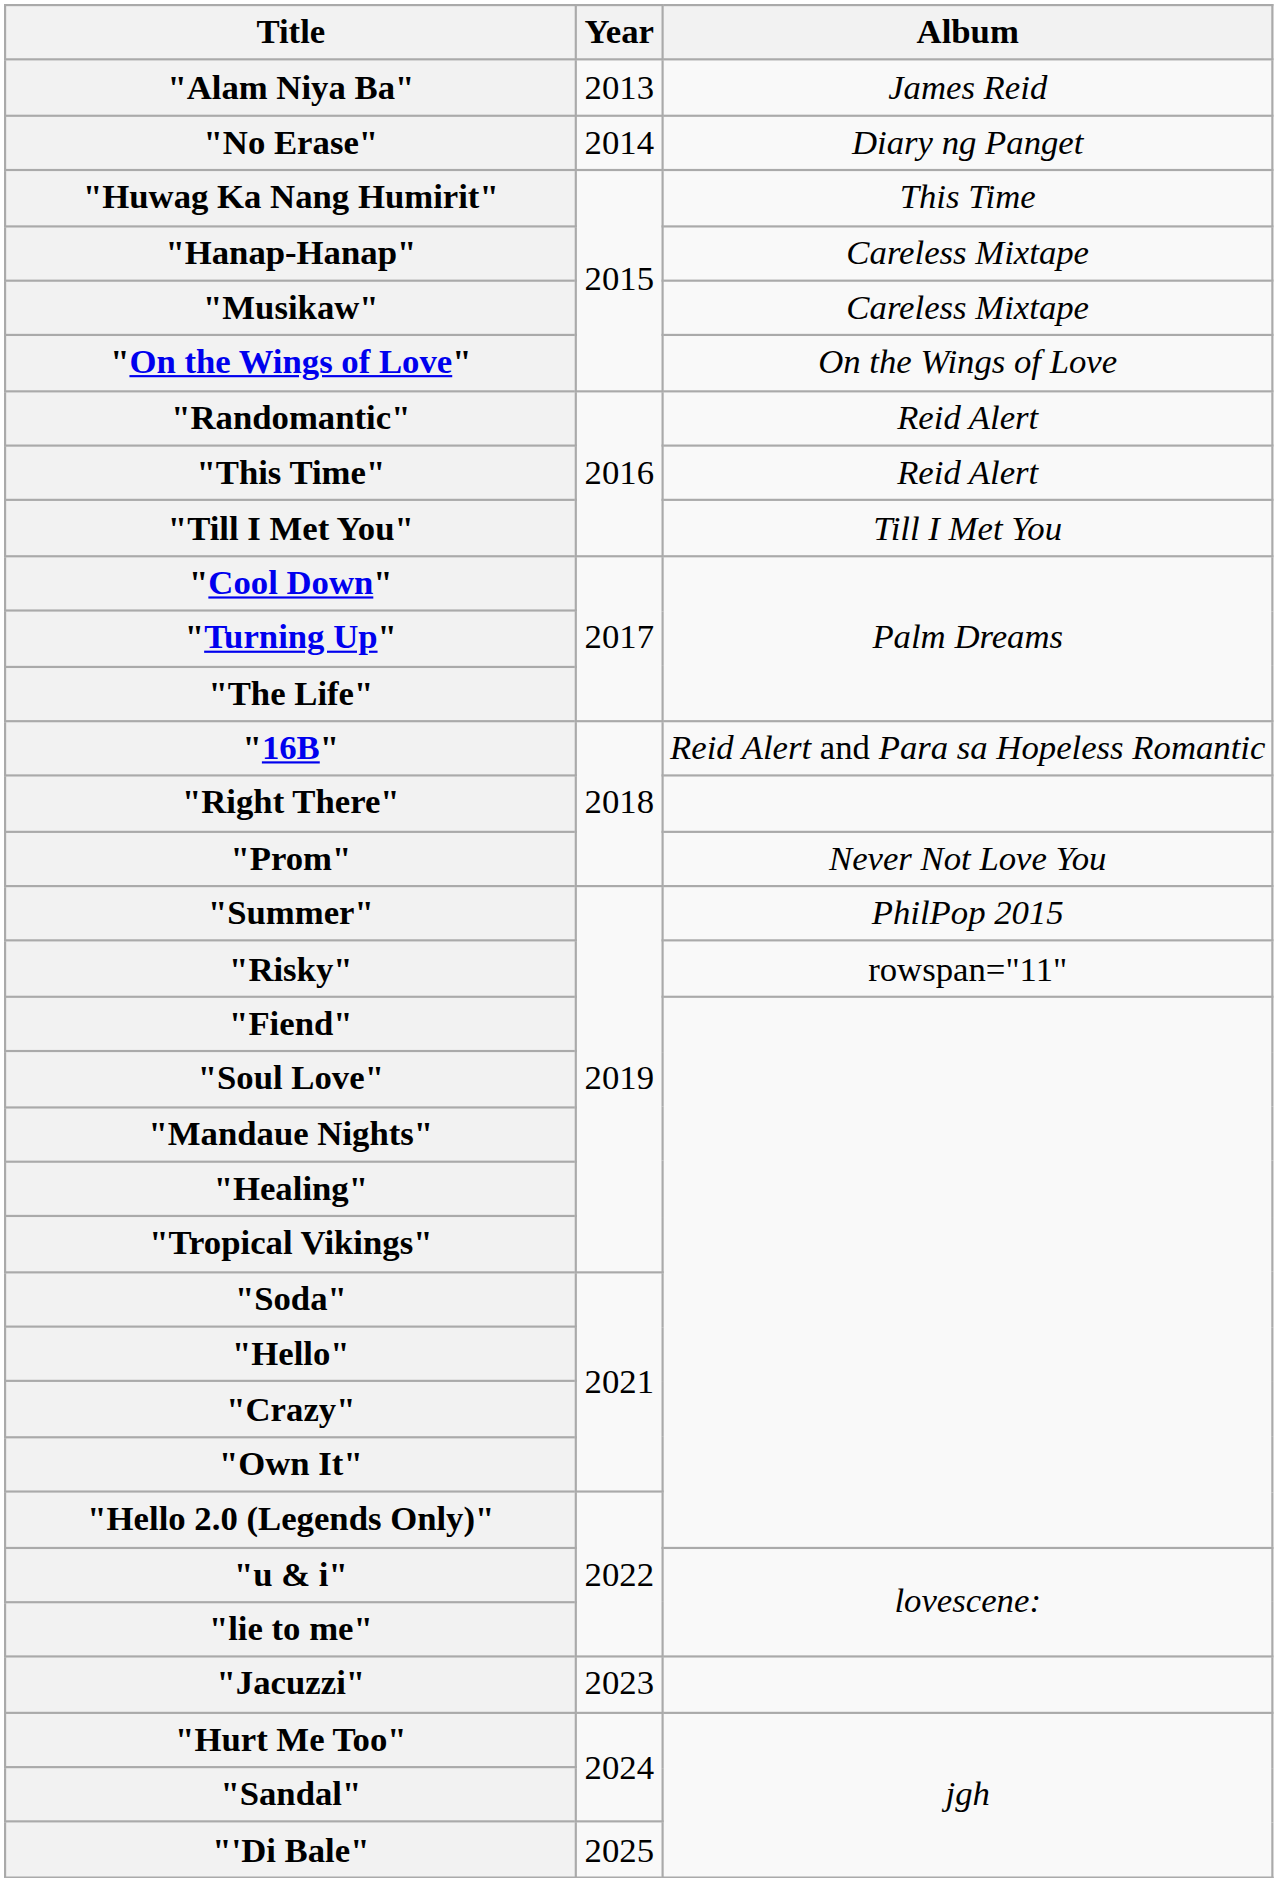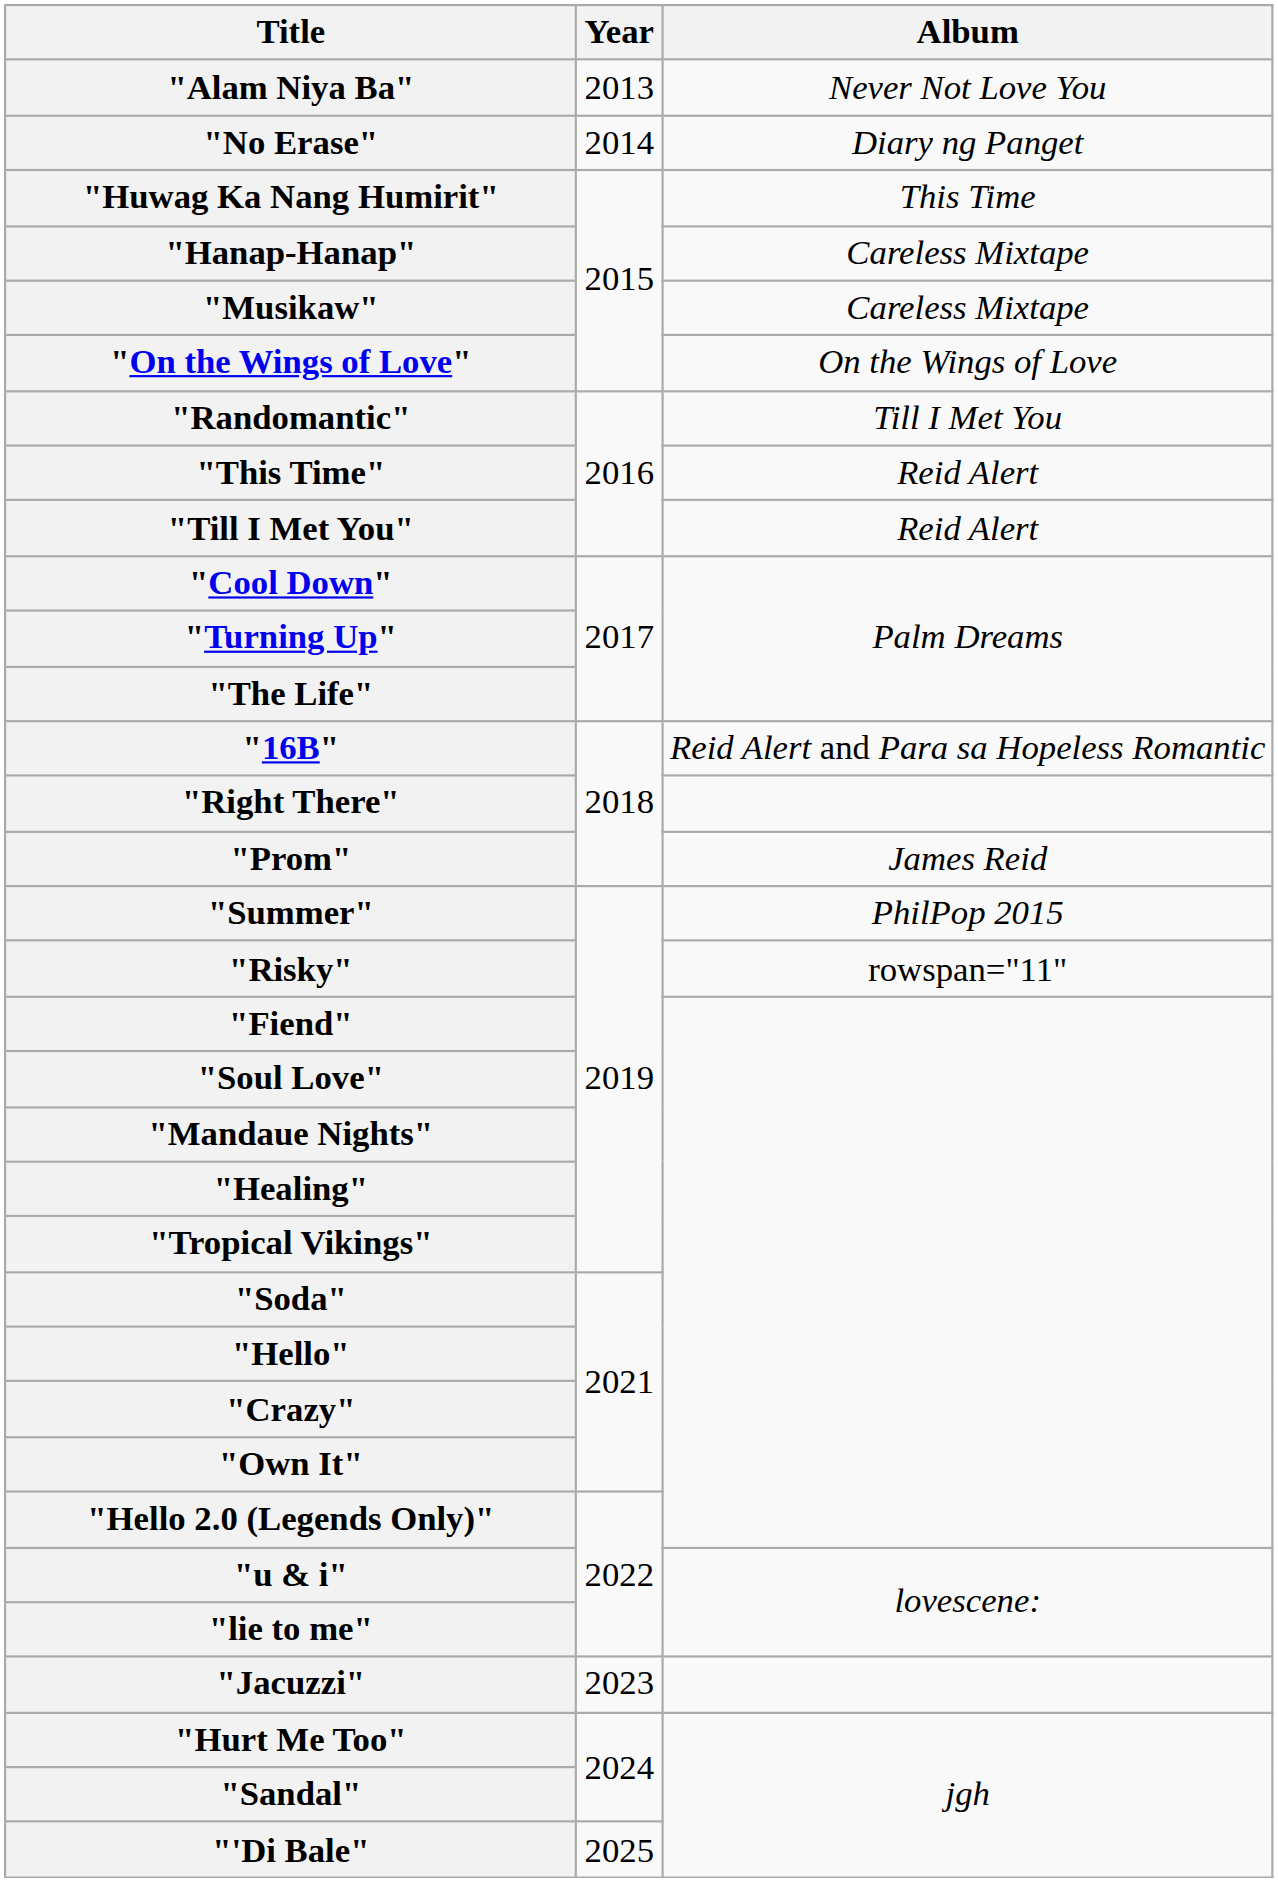"Alam Niya Ba" | Album: James Reid -> Never Not Love You
"Randomantic" | Album: Reid Alert -> Till I Met You
"Till I Met You" | Album: Till I Met You -> Reid Alert
"Prom" | Album: Never Not Love You -> James Reid
